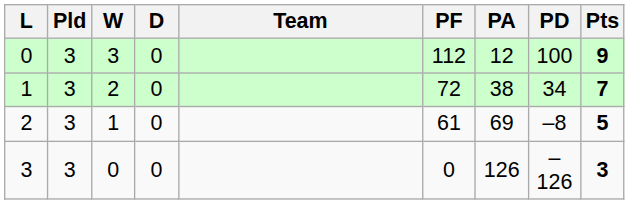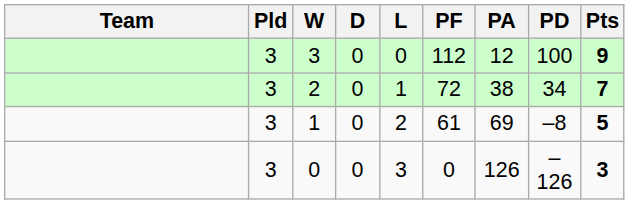columns swapped: Team <-> L
